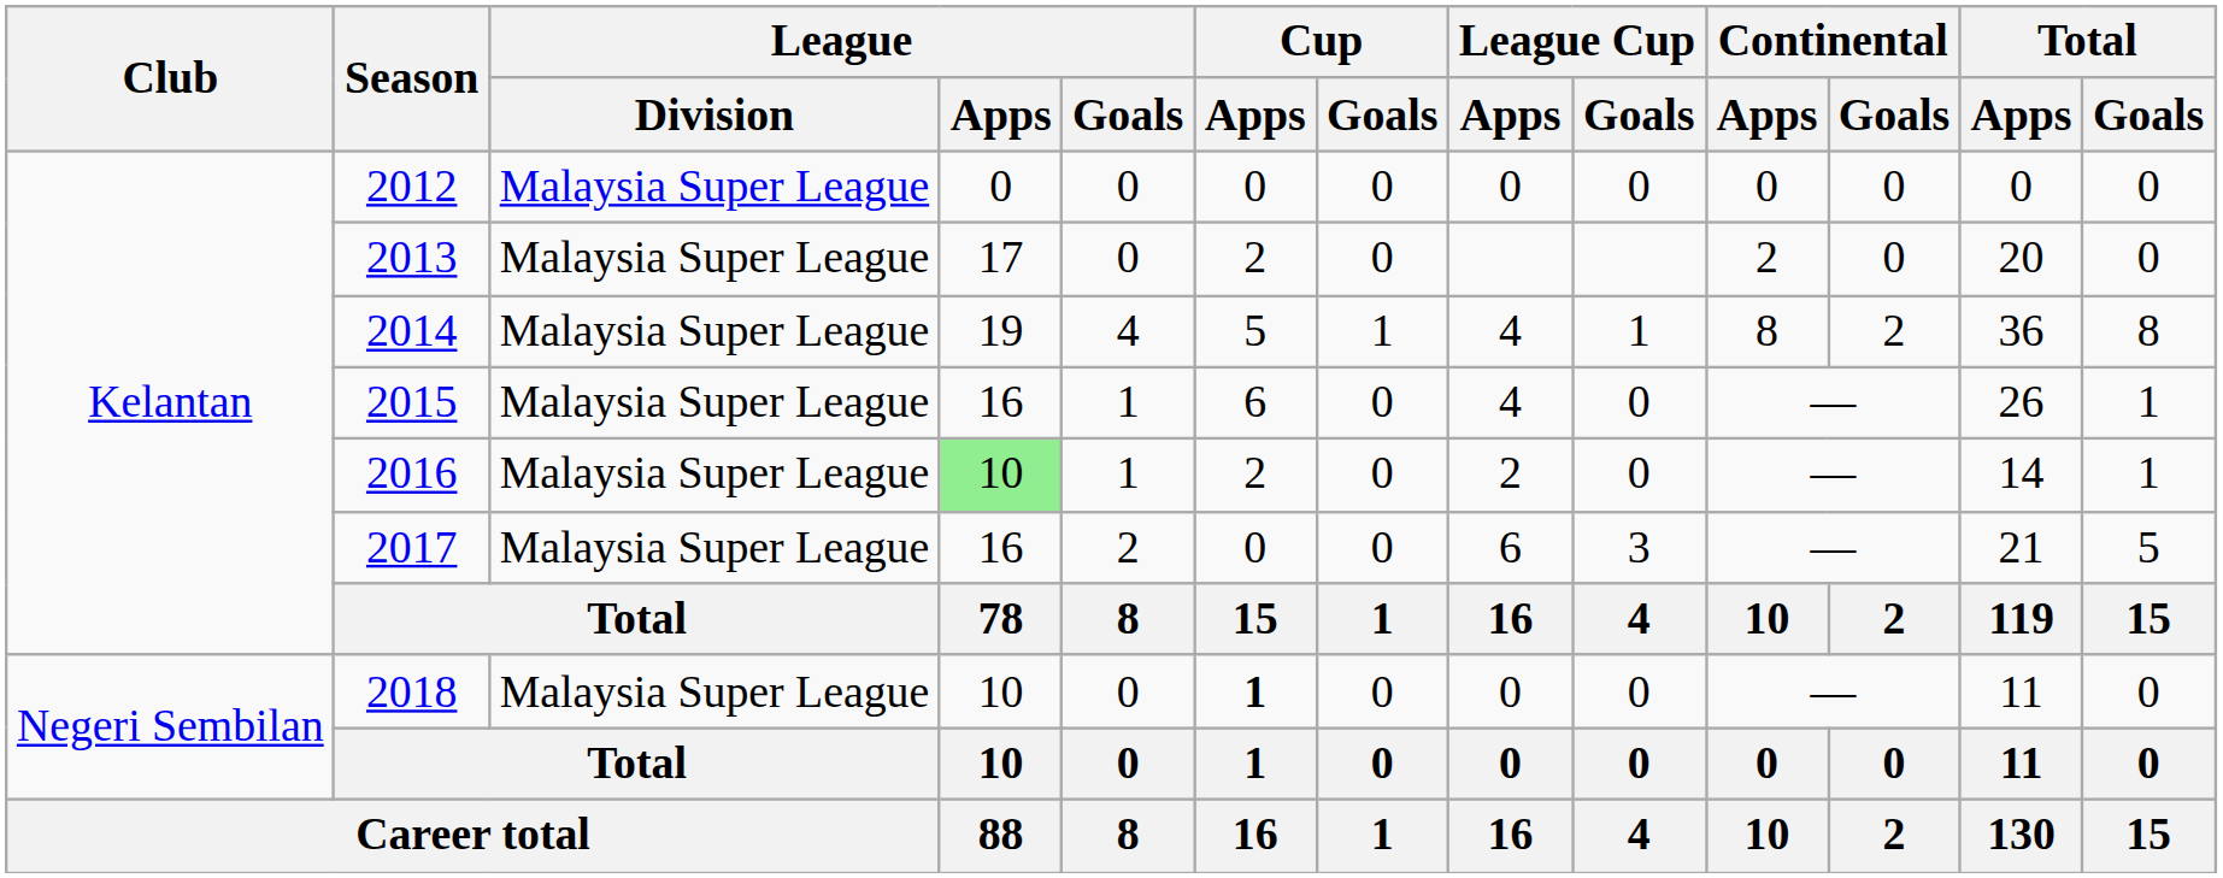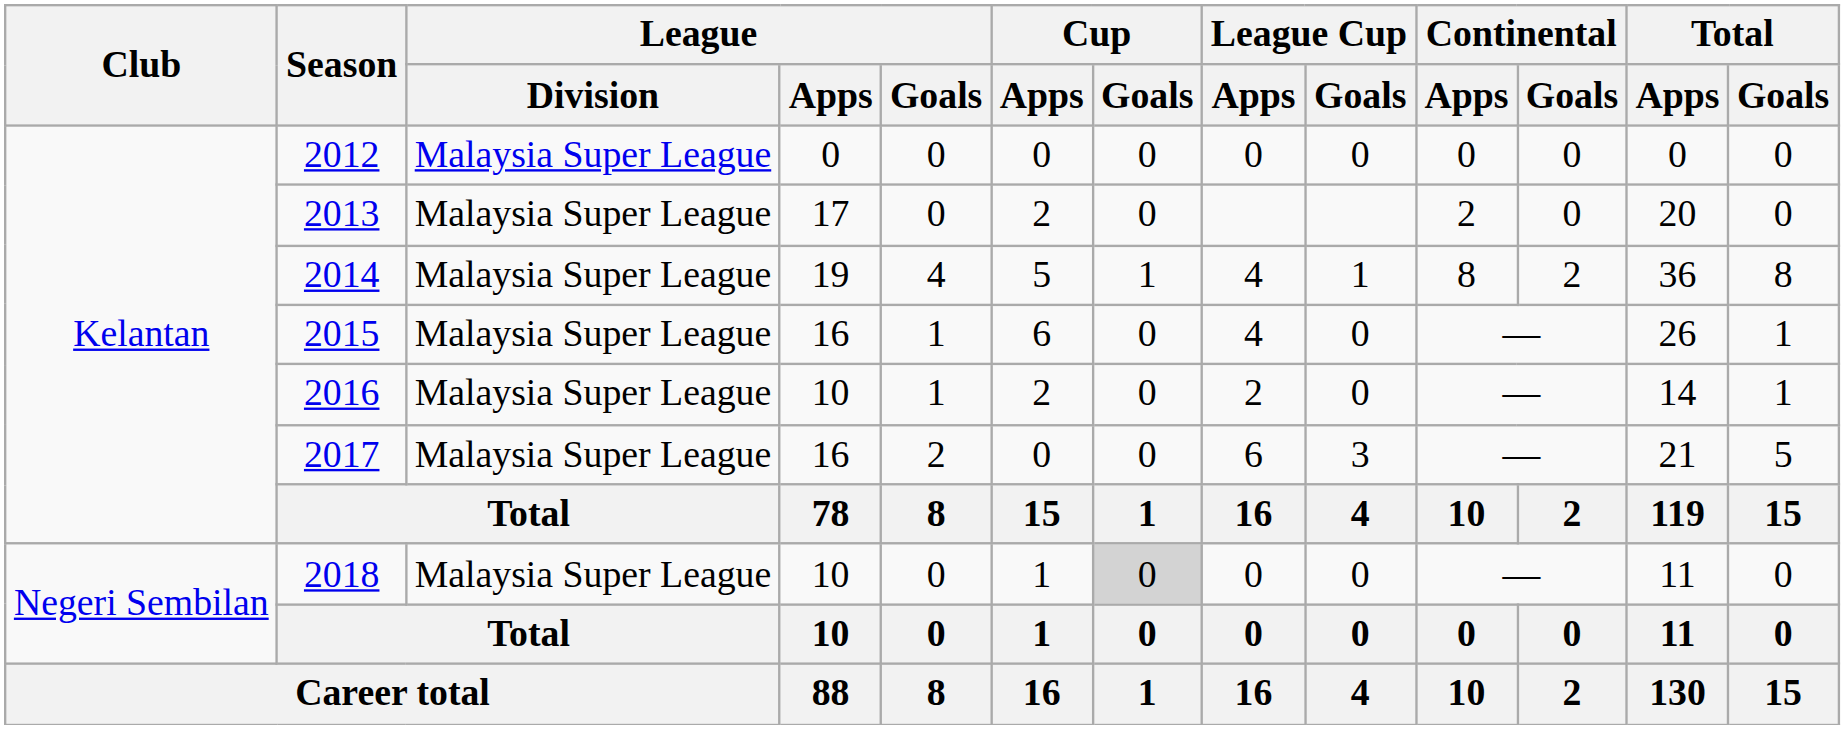2016 | League / Apps: lightgreen background -> no background
2018 | Cup / Apps: bold -> normal
2018 | Cup / Goals: no background -> lightgrey background
